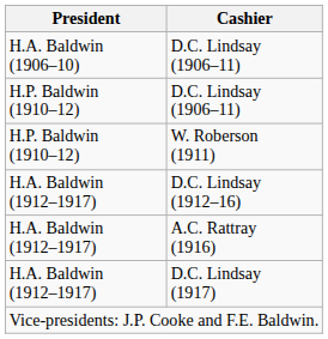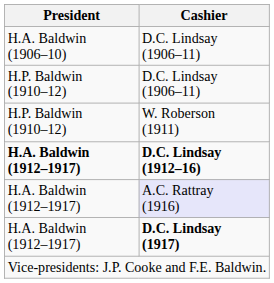row 5 | President: normal -> bold
row 5 | Cashier: normal -> bold
row 6 | Cashier: no background -> lavender background
row 7 | Cashier: normal -> bold
